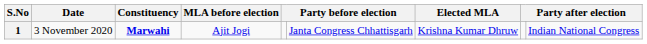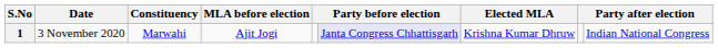1 | Constituency: bold -> normal
1 | column 6: no background -> lavender background
